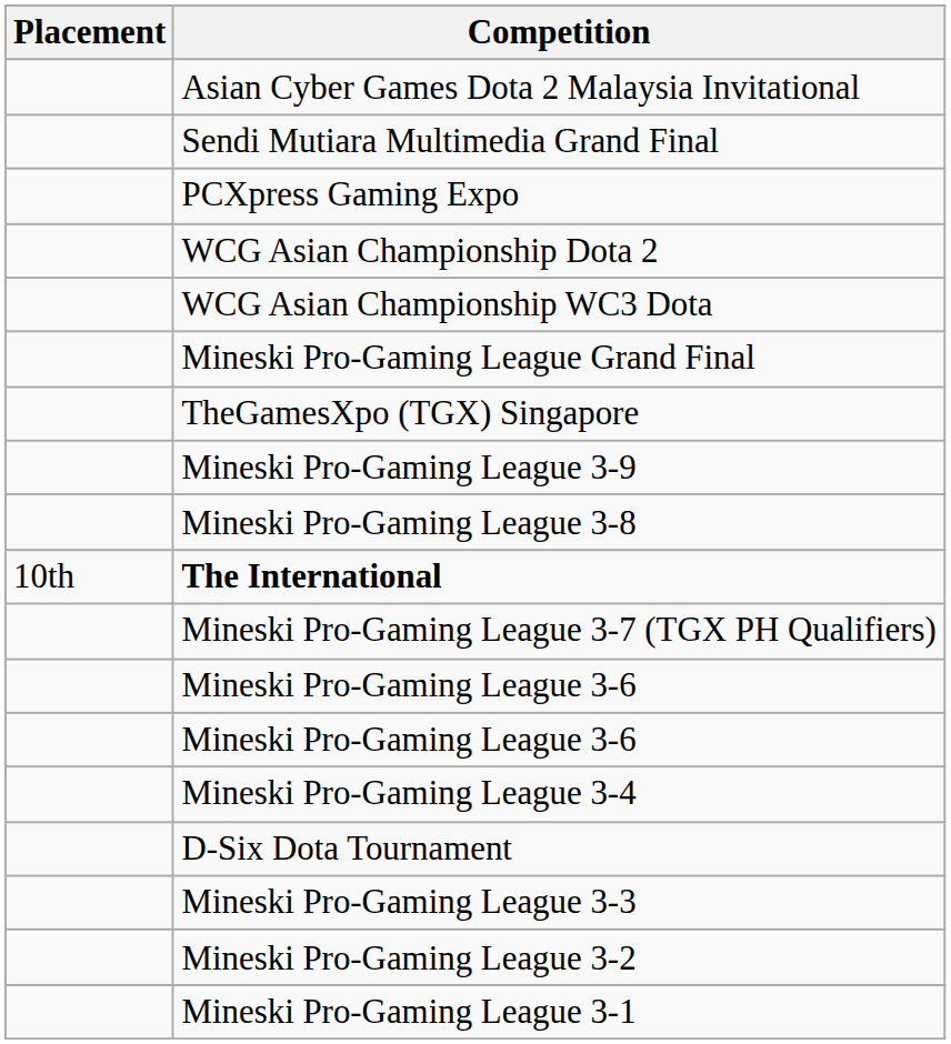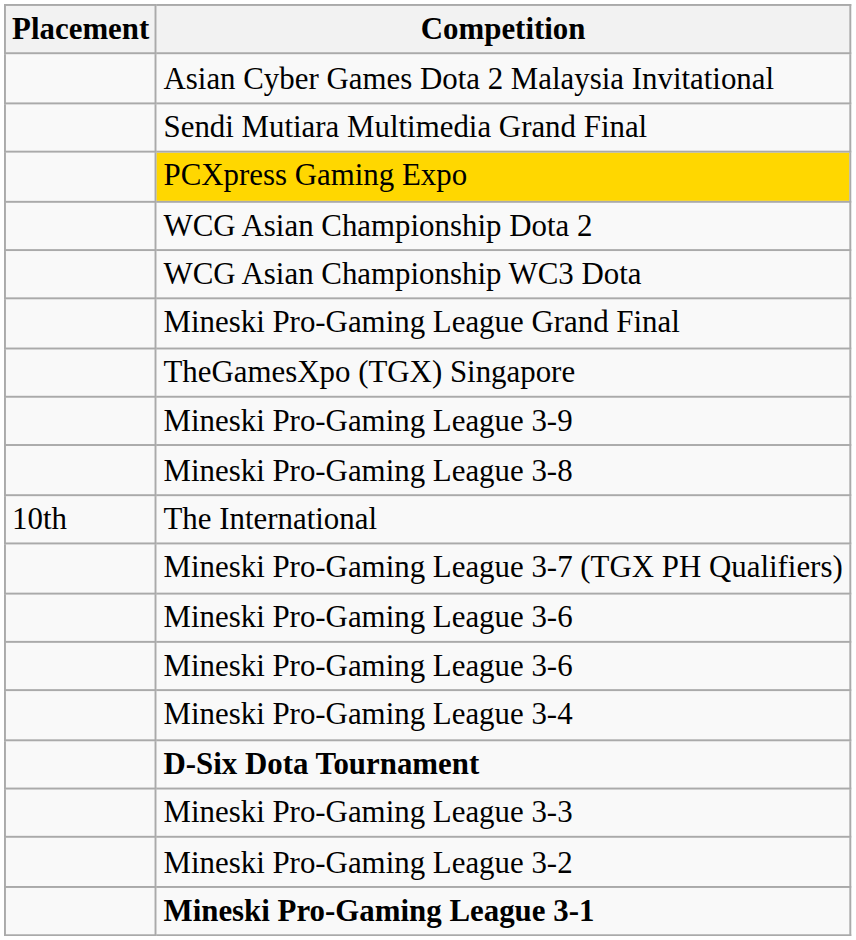row 4 | Competition: no background -> gold background
row 11 | Competition: bold -> normal
row 16 | Competition: normal -> bold
row 19 | Competition: normal -> bold
